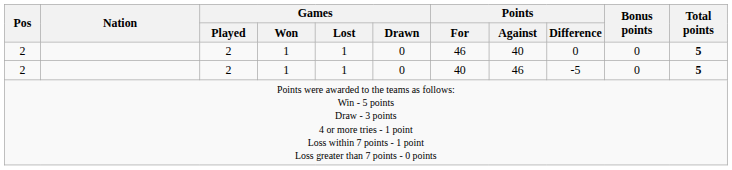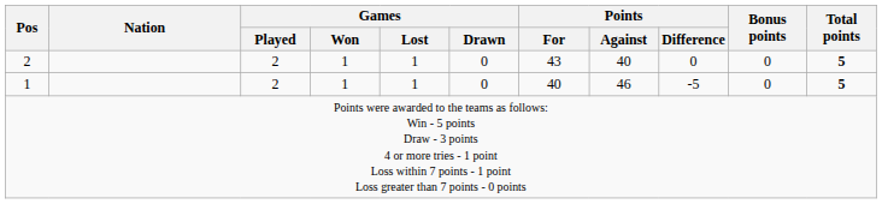row 3 | Points / For: 46 -> 43
row 4 | Pos: 2 -> 1
